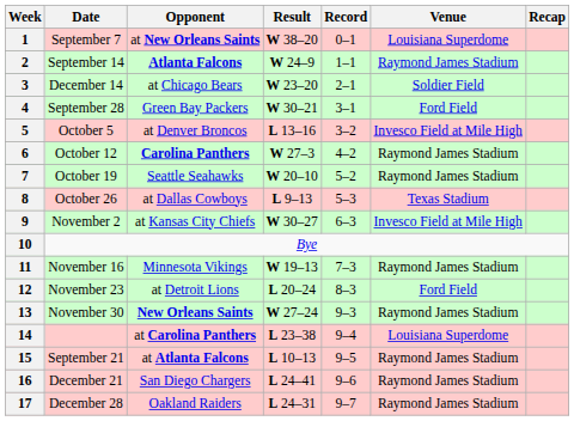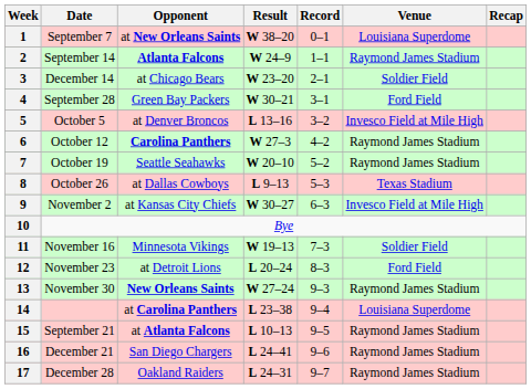11 | Venue: Raymond James Stadium -> Soldier Field
